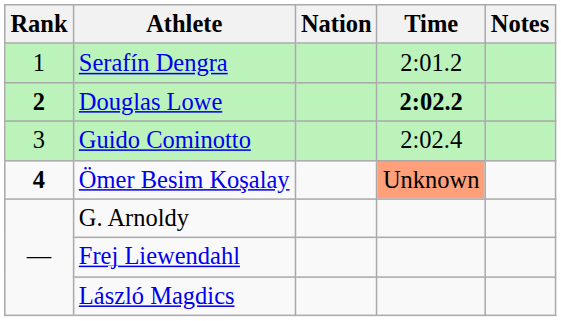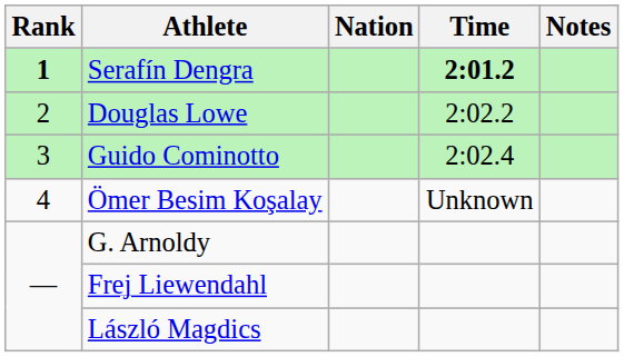Serafín Dengra | Rank: normal -> bold
Serafín Dengra | Time: normal -> bold
Douglas Lowe | Rank: bold -> normal
Douglas Lowe | Time: bold -> normal
Ömer Besim Koşalay | Rank: bold -> normal
Ömer Besim Koşalay | Time: lightsalmon background -> no background
